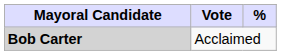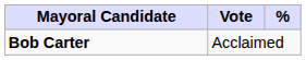Bob Carter | Mayoral Candidate: lightgrey background -> no background
